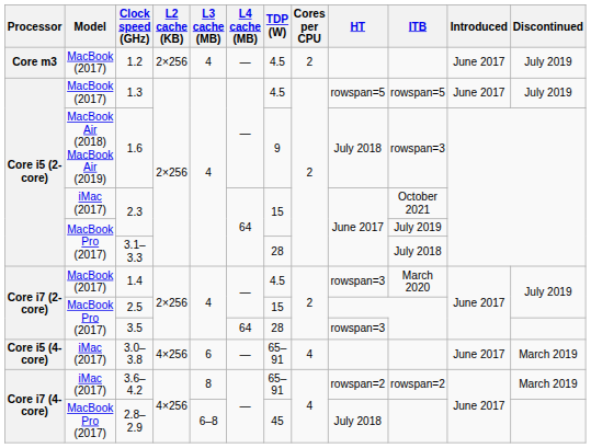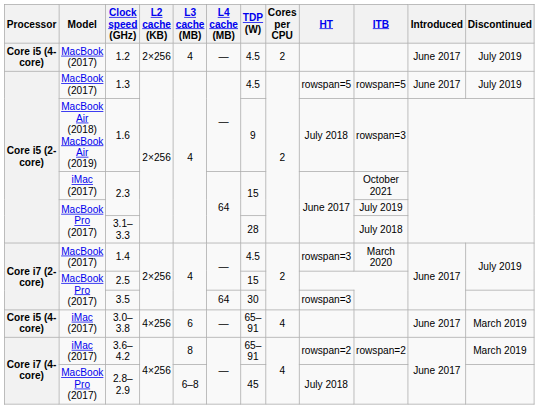1.2 | Processor: Core m3 -> Core i5 (4-core)
3.5 | TDP (W): 28 -> 30
